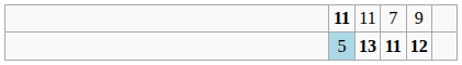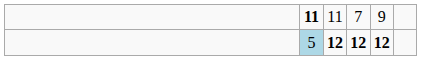row 2 | column 3: 13 -> 12
row 2 | column 4: 11 -> 12
